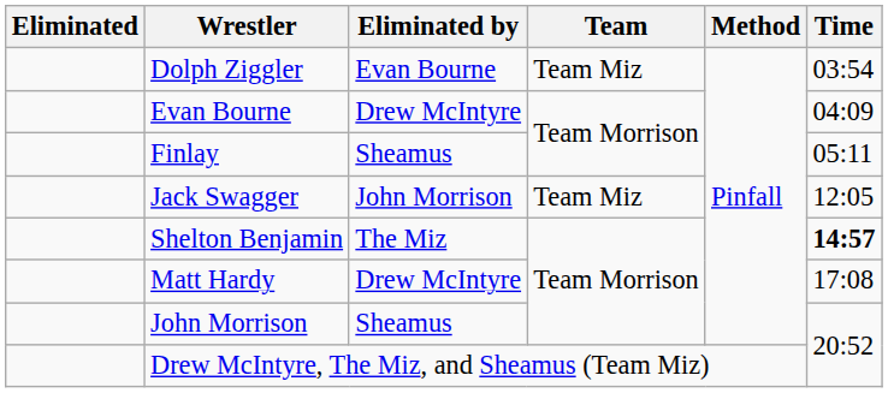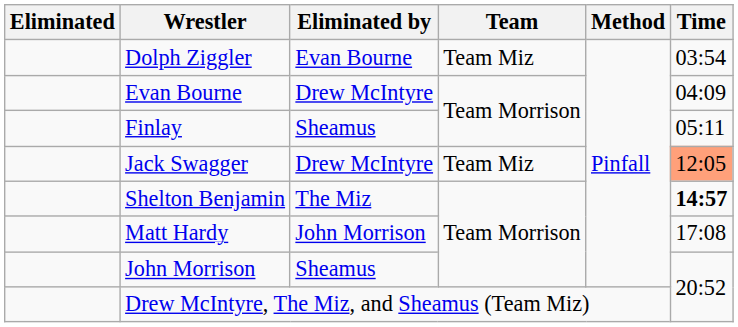Jack Swagger | Eliminated by: John Morrison -> Drew McIntyre
Jack Swagger | Time: no background -> lightsalmon background
Matt Hardy | Eliminated by: Drew McIntyre -> John Morrison
